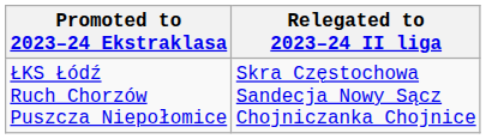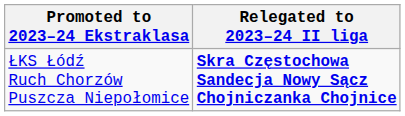ŁKS Łódź Ruch Chorzów Puszcza Niepołomice | Relegated to 2023–24 II liga: normal -> bold
